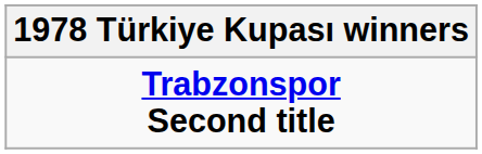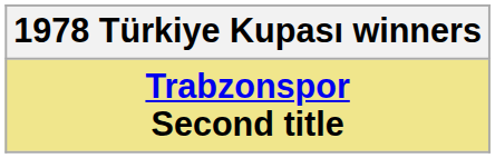row 2 | column 1: no background -> khaki background
